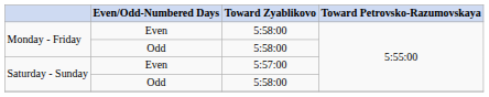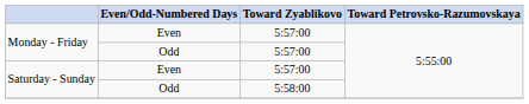Monday - Friday / Even | Toward Zyablikovo: 5:58:00 -> 5:57:00
Monday - Friday / Odd | Toward Zyablikovo: 5:58:00 -> 5:57:00
